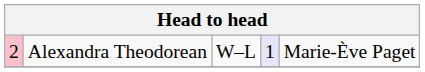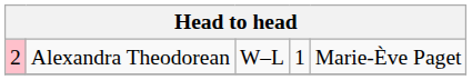Alexandra Theodorean | column 4: lavender background -> no background
